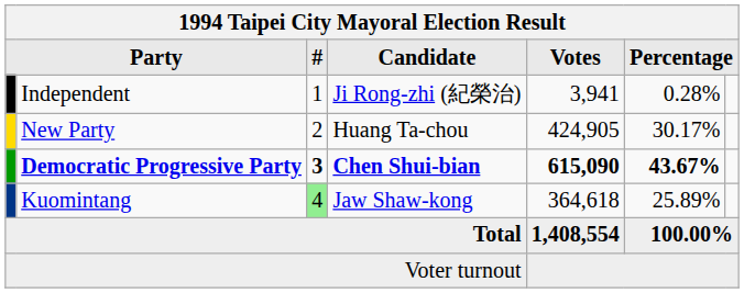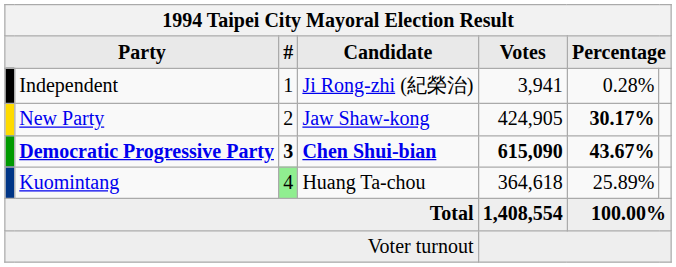New Party | Candidate: Huang Ta-chou -> Jaw Shaw-kong
New Party | column 6: normal -> bold
Kuomintang | Candidate: Jaw Shaw-kong -> Huang Ta-chou
